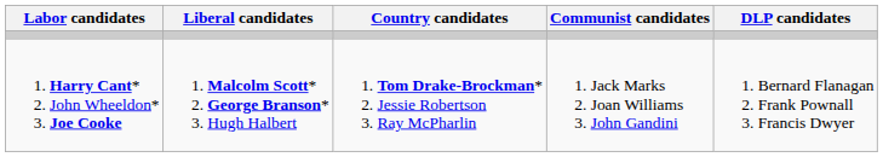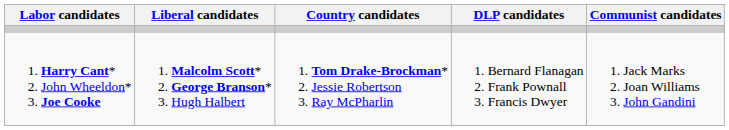columns swapped: DLP candidates <-> Communist candidates
